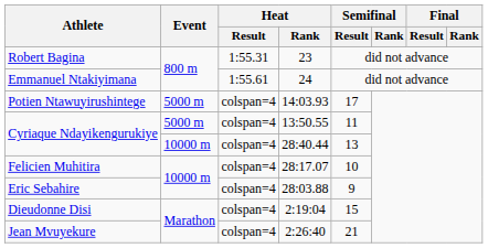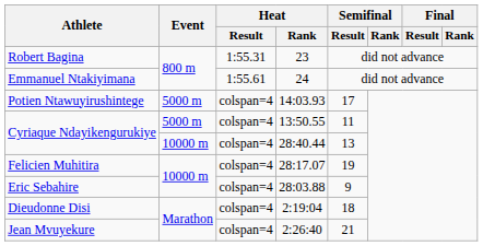28:17.07 | Semifinal / Result: 10 -> 19
2:19:04 | Semifinal / Result: 15 -> 18
